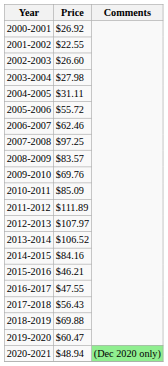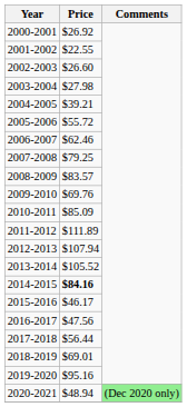2004-2005 | Price: $31.11 -> $39.21
2007-2008 | Price: $97.25 -> $79.25
2012-2013 | Price: $107.97 -> $107.94
2013-2014 | Price: $106.52 -> $105.52
2014-2015 | Price: normal -> bold
2015-2016 | Price: $46.21 -> $46.17
2016-2017 | Price: $47.55 -> $47.56
2017-2018 | Price: $56.43 -> $56.44
2018-2019 | Price: $69.88 -> $69.01
2019-2020 | Price: $60.47 -> $95.16
